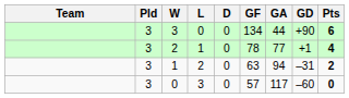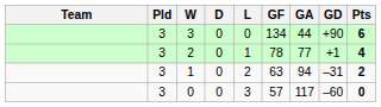columns swapped: D <-> L
